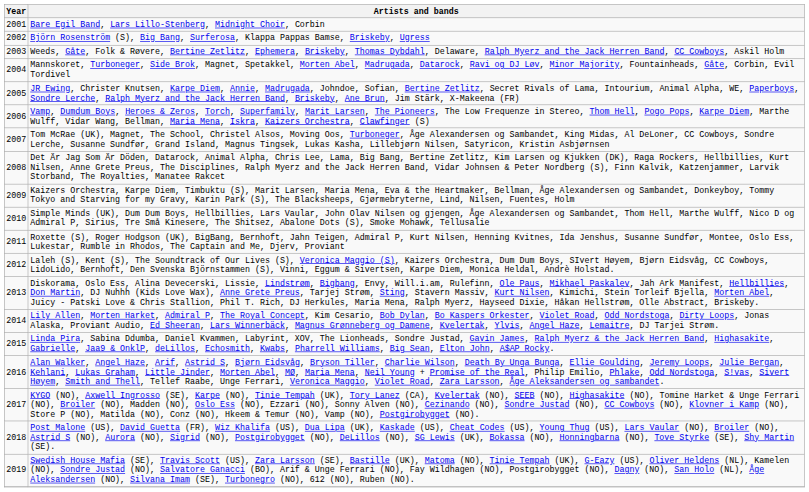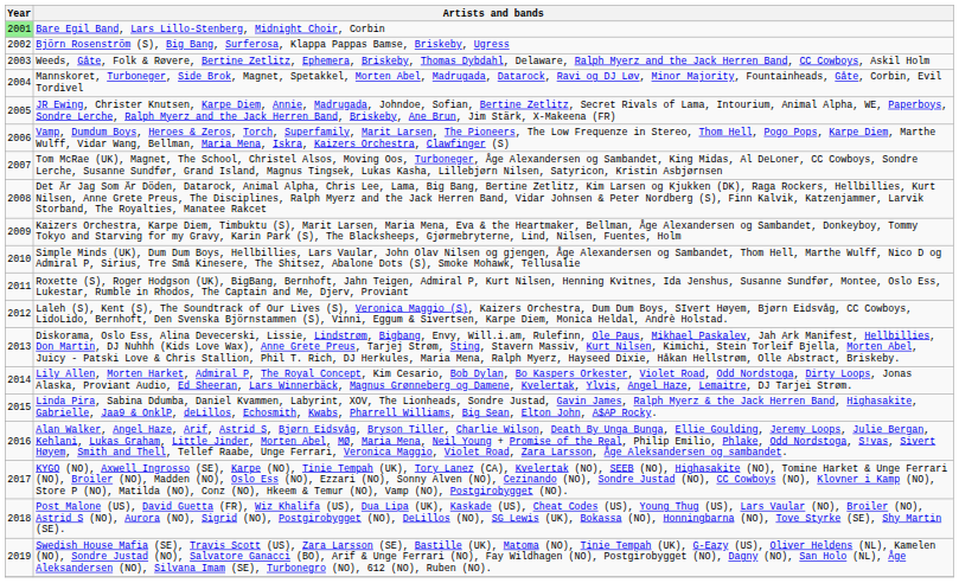Bare Egil Band, Lars Lillo-Stenberg, Midnight Choir, Corbin | Year: no background -> lightgreen background
